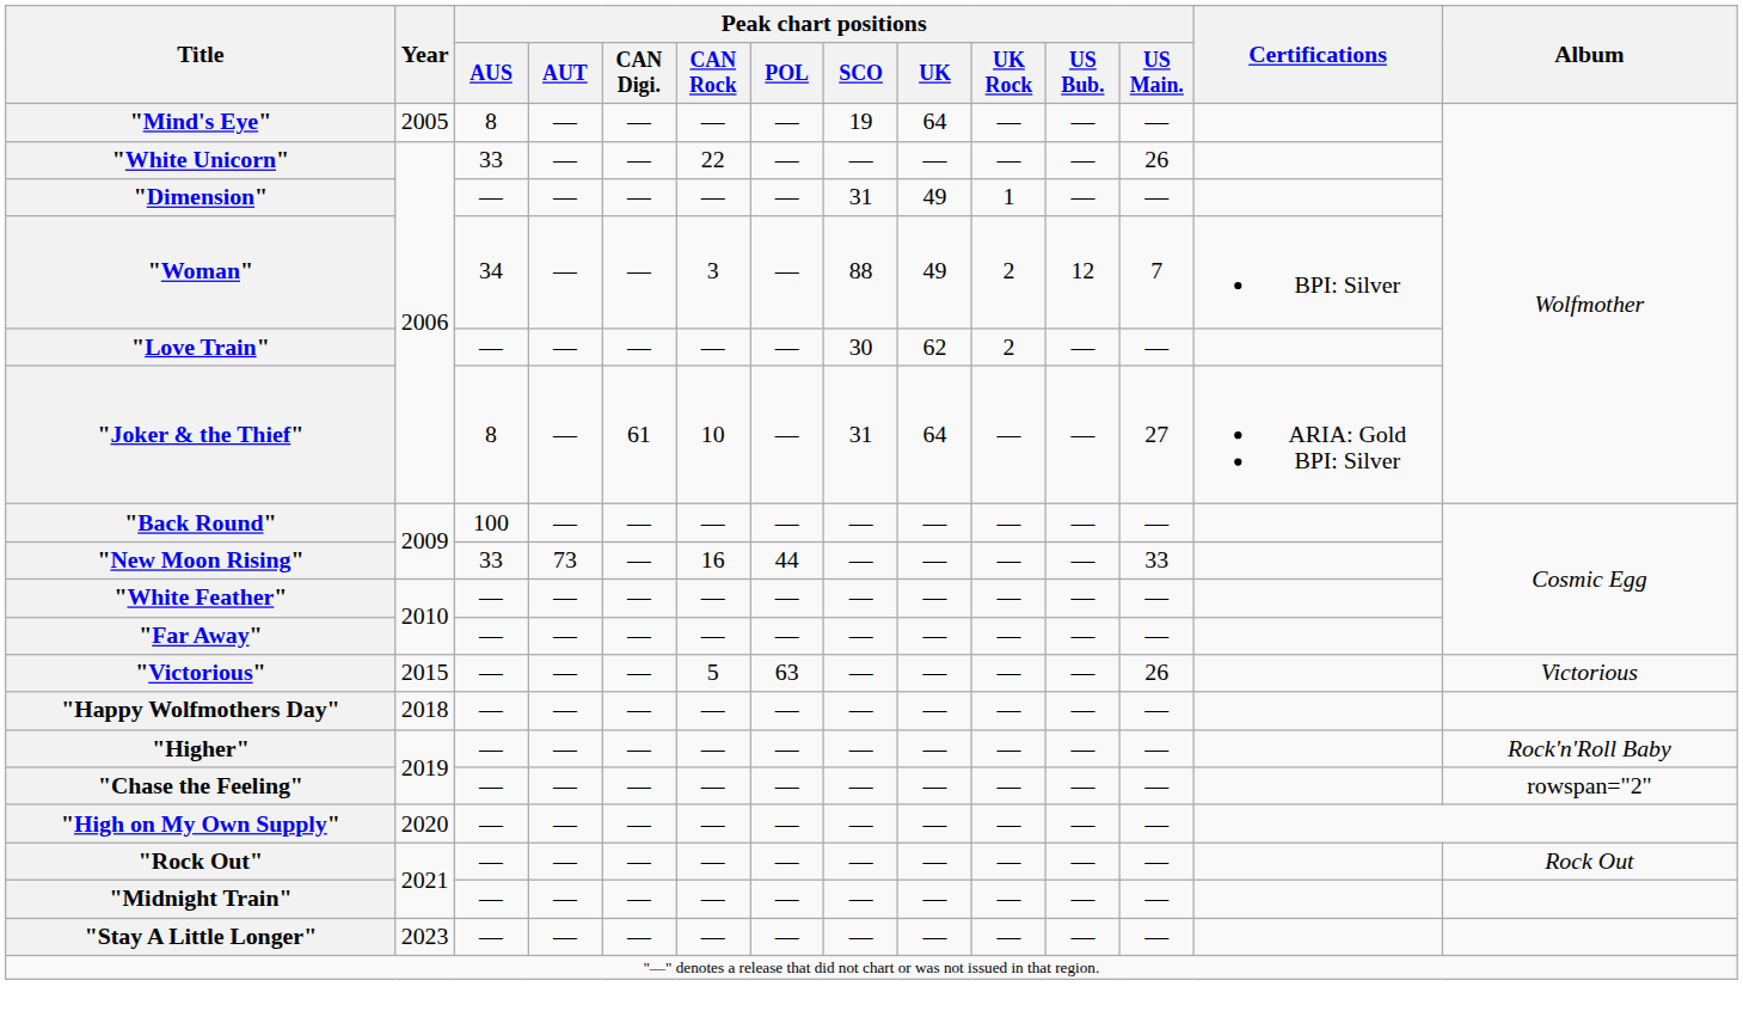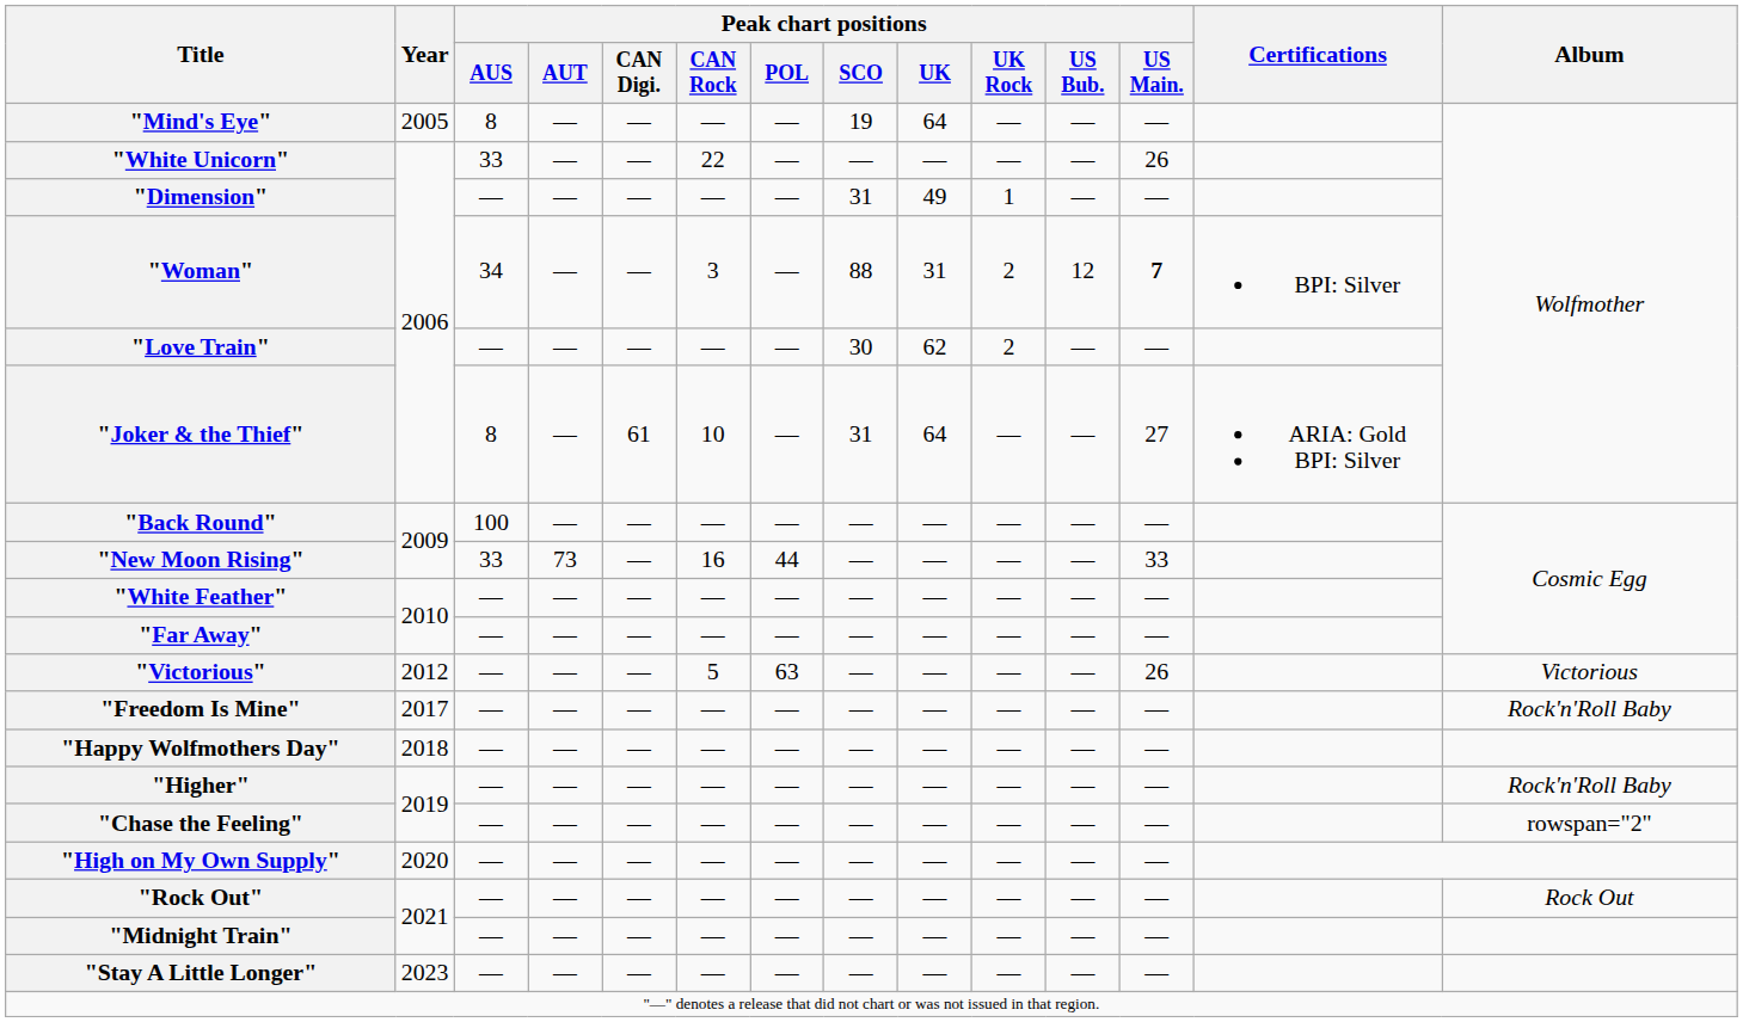"Woman" | Peak chart positions / UK: 49 -> 31
"Woman" | Peak chart positions / US Main.: normal -> bold
"Victorious" | Year: 2015 -> 2012
+ row: "Freedom Is Mine" | 2017 | — | — | — | — | — | — | — | — | — | — | Rock'n'Roll Baby
